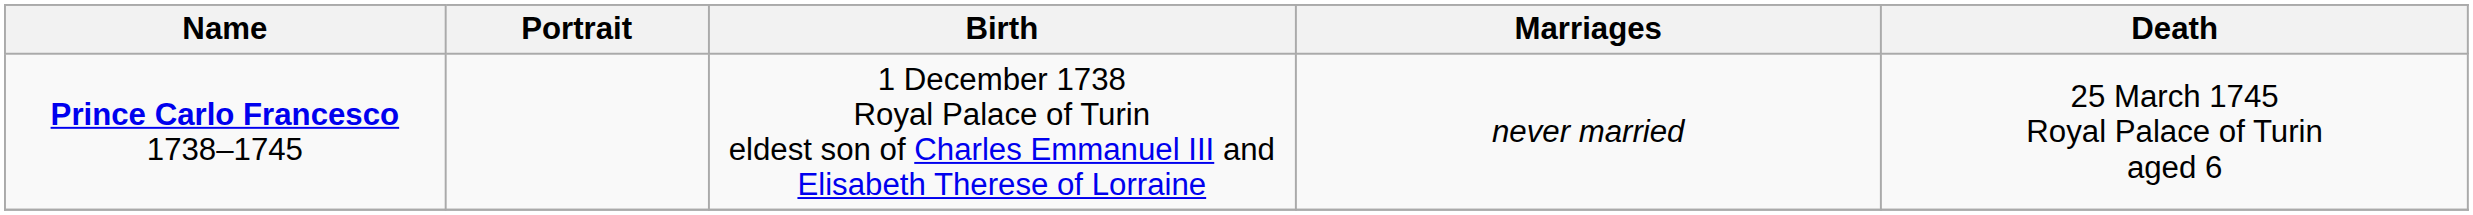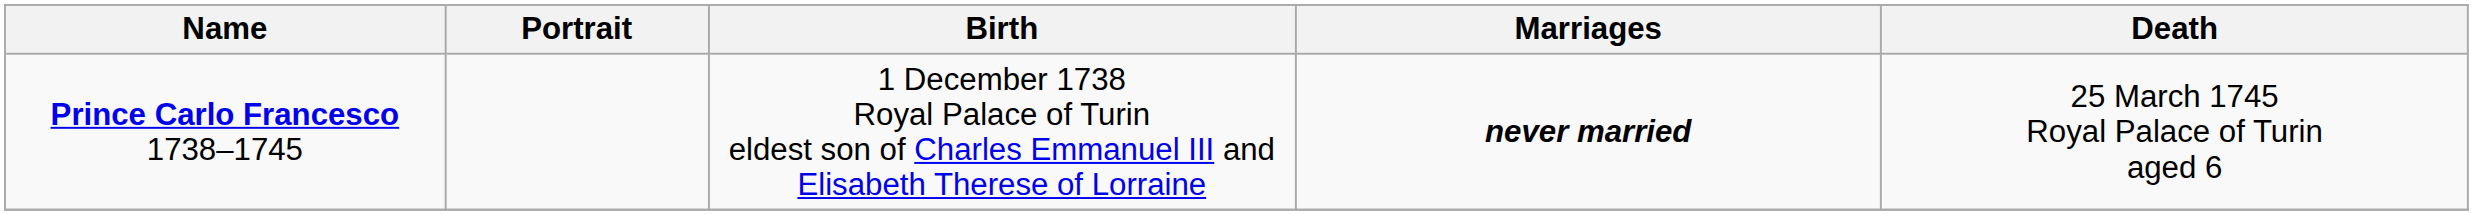Prince Carlo Francesco 1738–1745 | Marriages: normal -> bold
